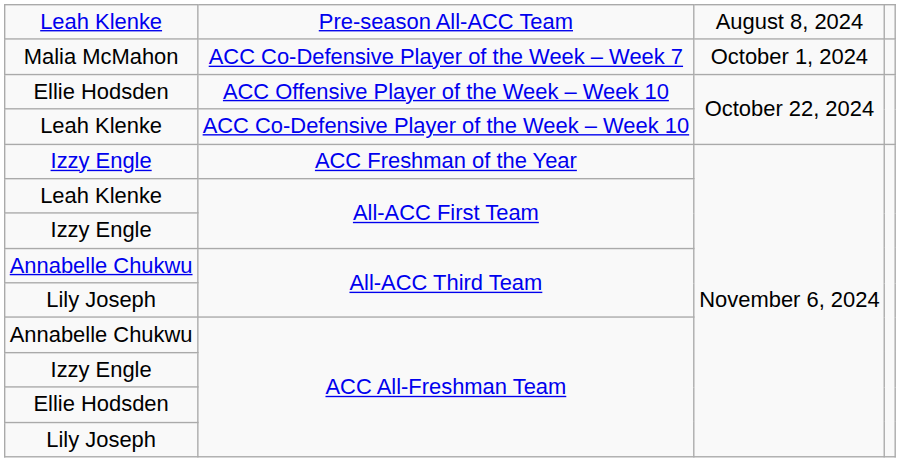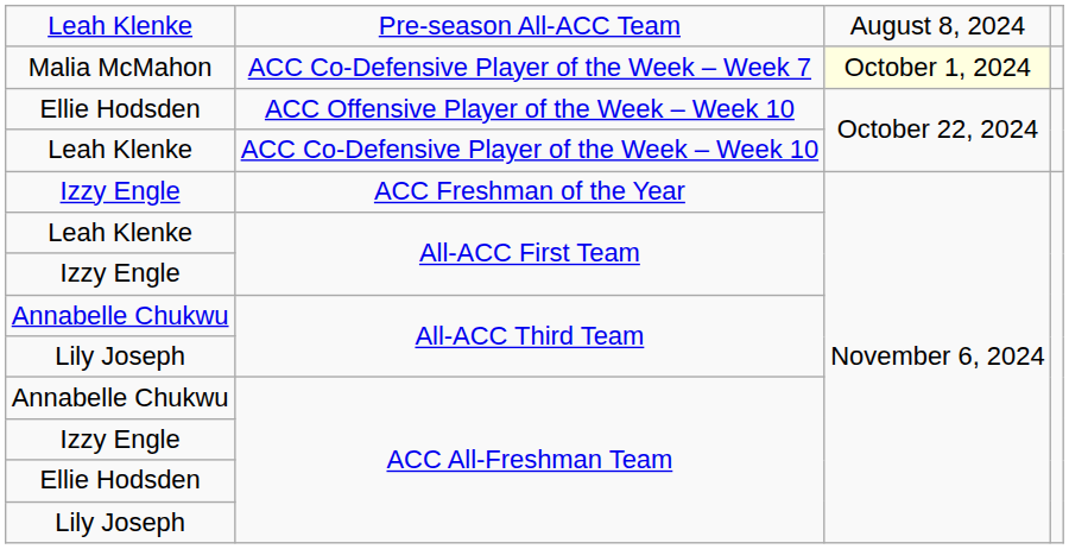ACC Co-Defensive Player of the Week – Week 7 | column 3: no background -> lightyellow background
